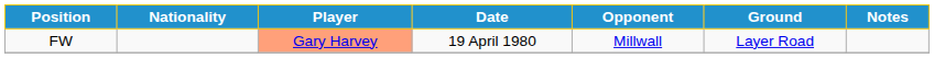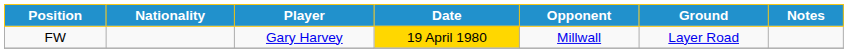FW | Player: lightsalmon background -> no background
FW | Date: no background -> gold background
